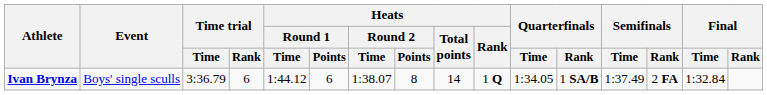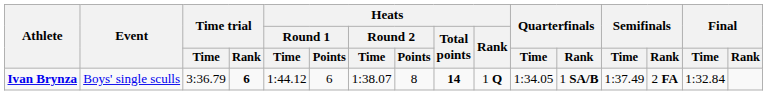Ivan Brynza | Time trial / Rank: normal -> bold
Ivan Brynza | Heats / Total points: normal -> bold
